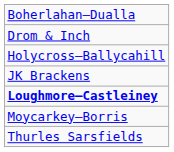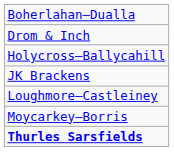row 5 | column 1: bold -> normal
row 7 | column 1: normal -> bold
